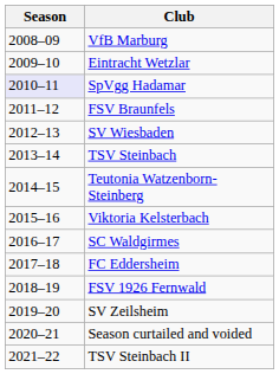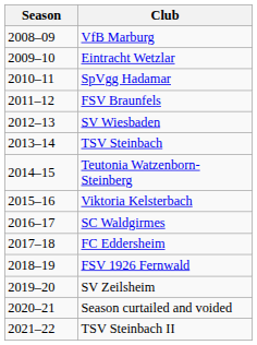SpVgg Hadamar | Season: lavender background -> no background
